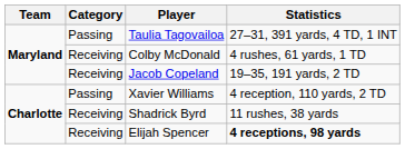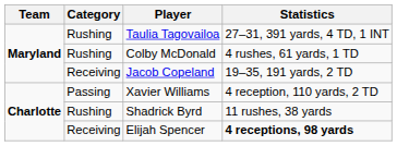Taulia Tagovailoa | Category: Passing -> Rushing
Colby McDonald | Category: Receiving -> Rushing
Shadrick Byrd | Category: Receiving -> Rushing
